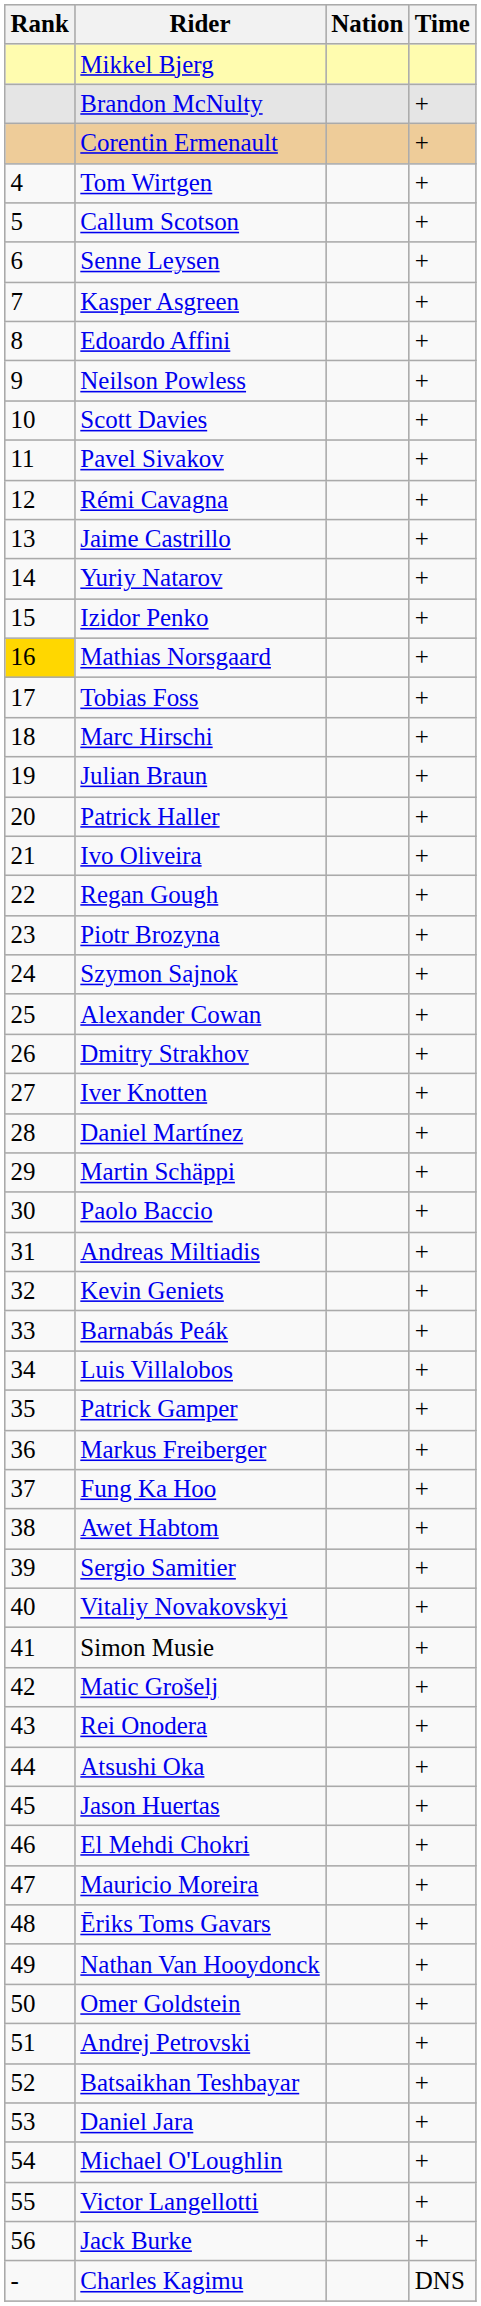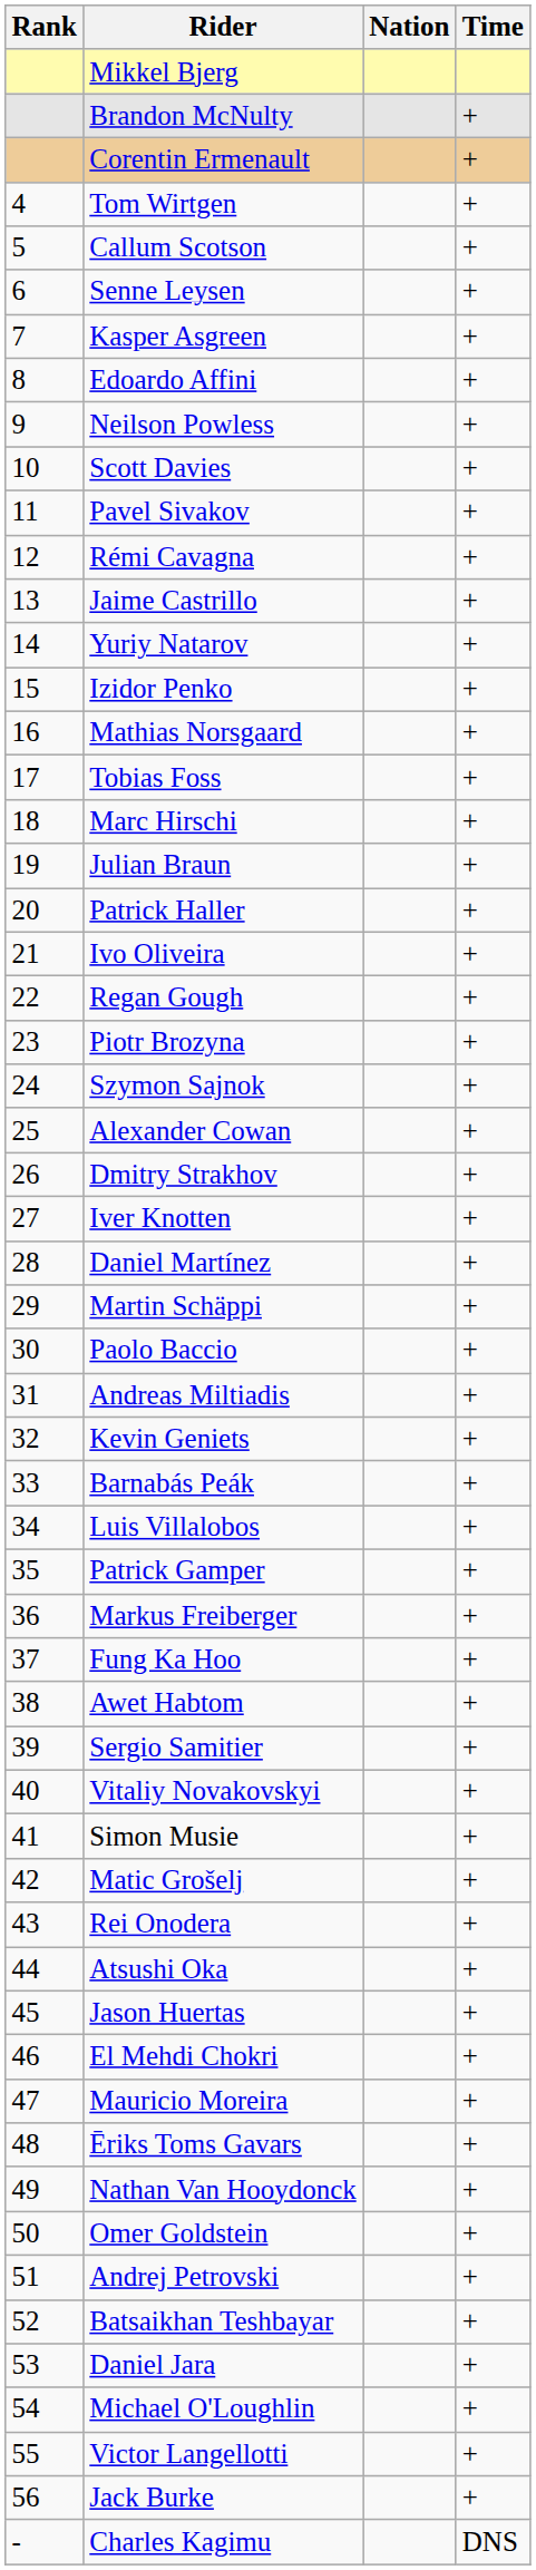Mathias Norsgaard | Rank: gold background -> no background
